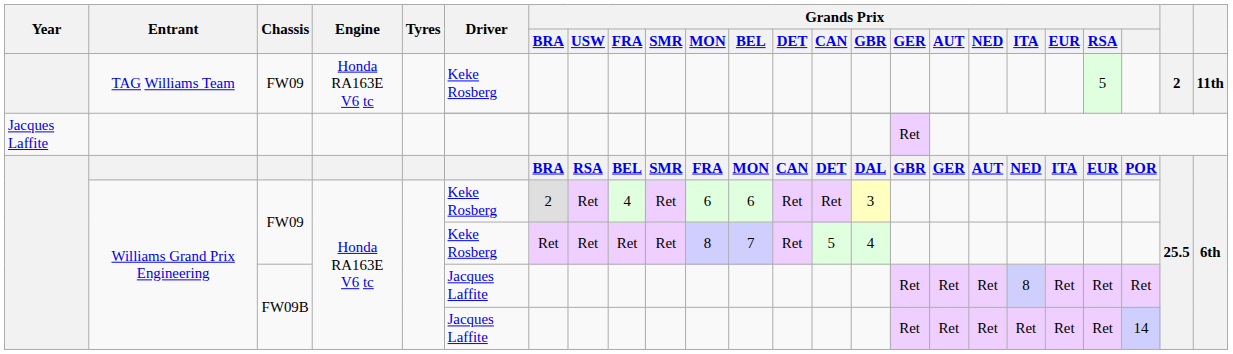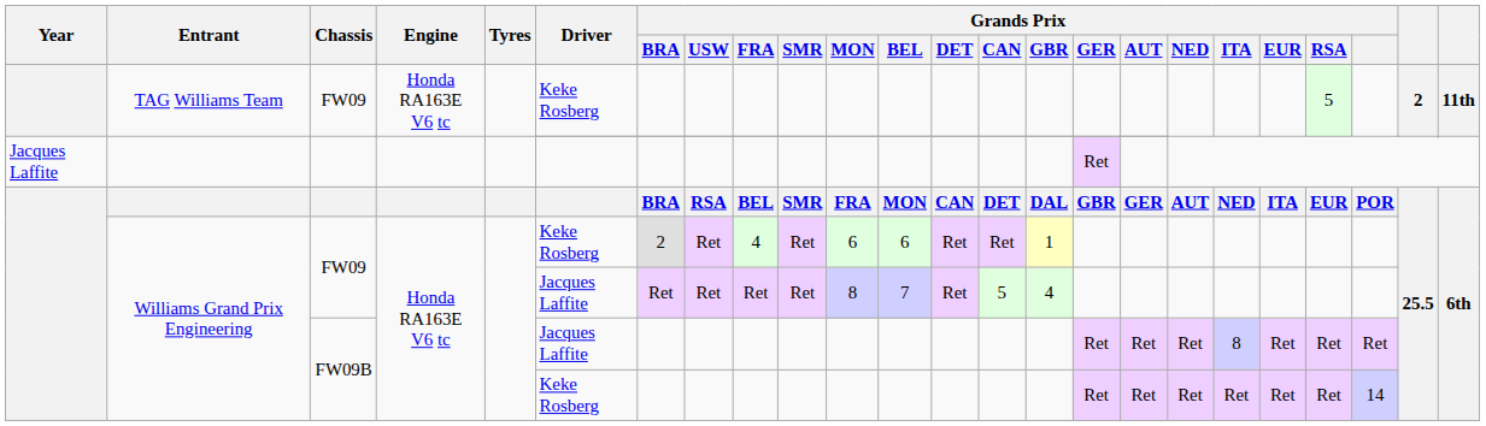row 6 | Grands Prix / GBR: 3 -> 1
row 7 | Driver: Keke Rosberg -> Jacques Laffite
row 9 | Driver: Jacques Laffite -> Keke Rosberg
